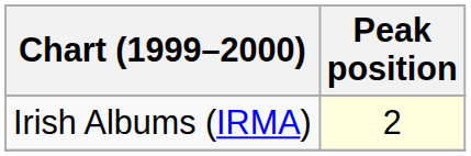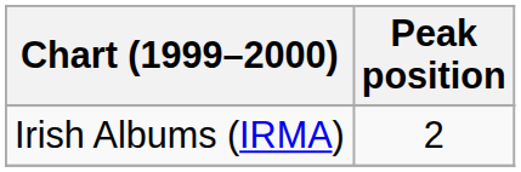Irish Albums (IRMA) | Peak position: lightyellow background -> no background
